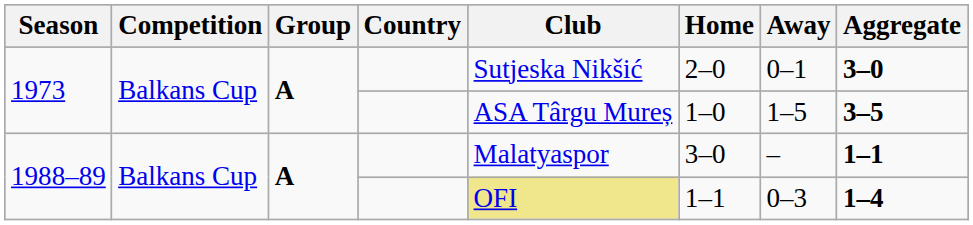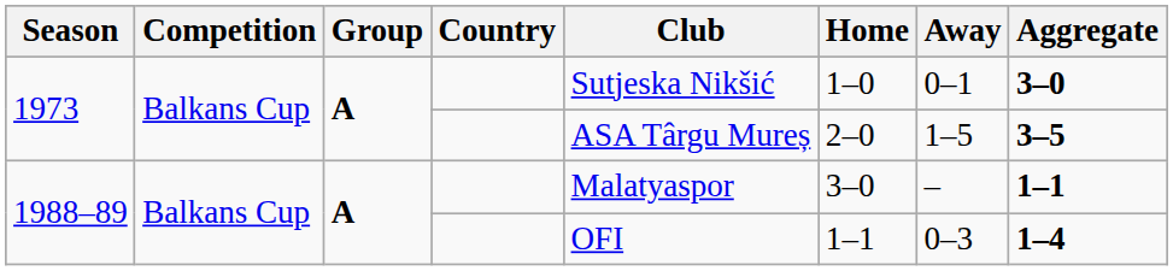row 2 | Home: 2–0 -> 1–0
row 3 | Home: 1–0 -> 2–0
row 5 | Club: khaki background -> no background
